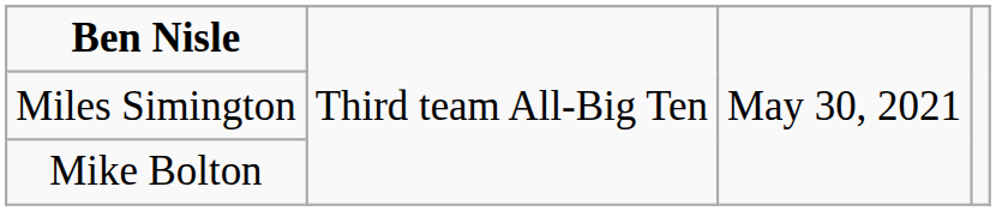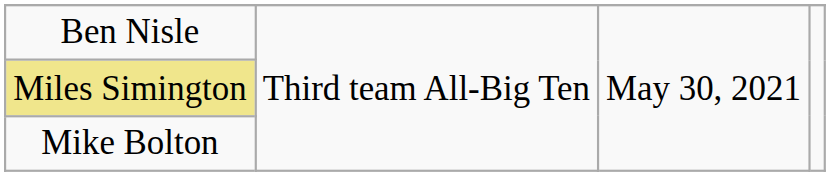row 1 | column 1: bold -> normal
row 2 | column 1: no background -> khaki background
